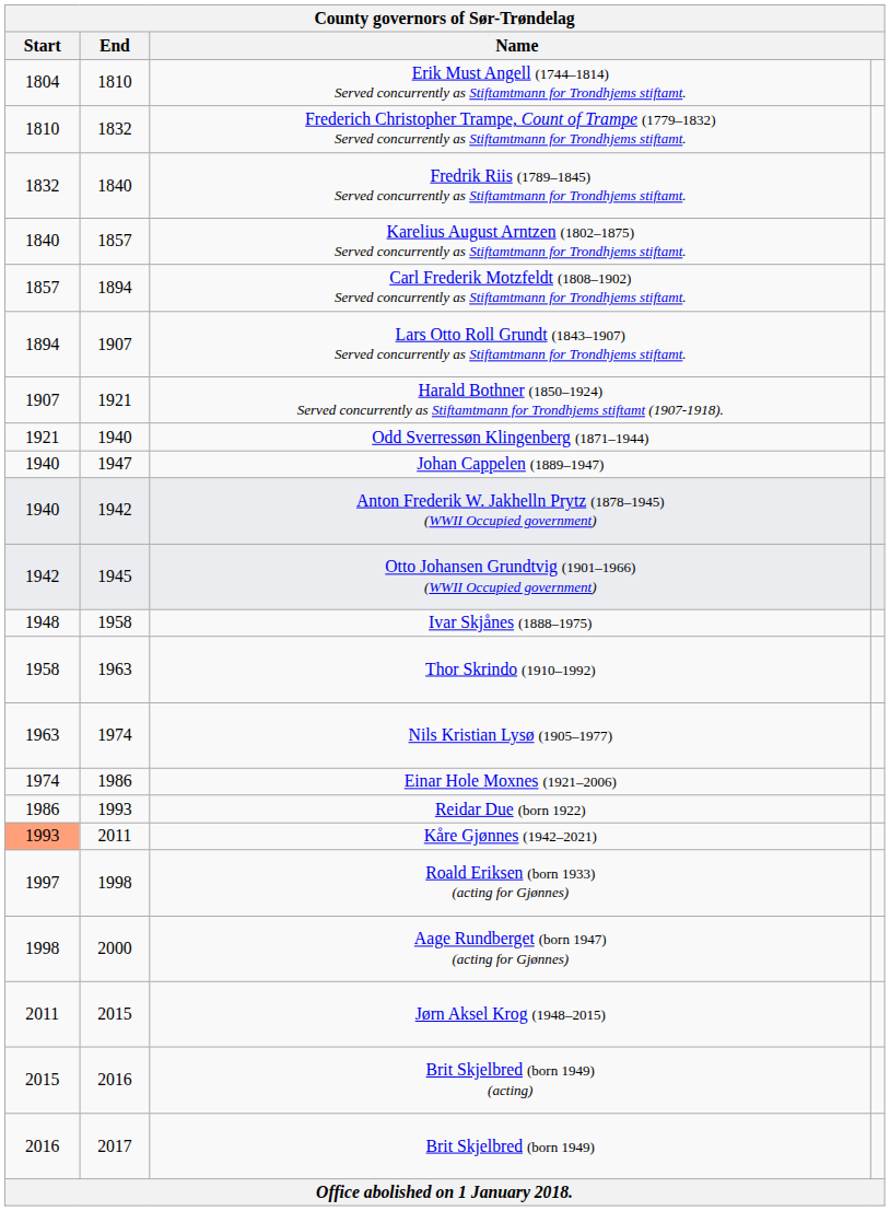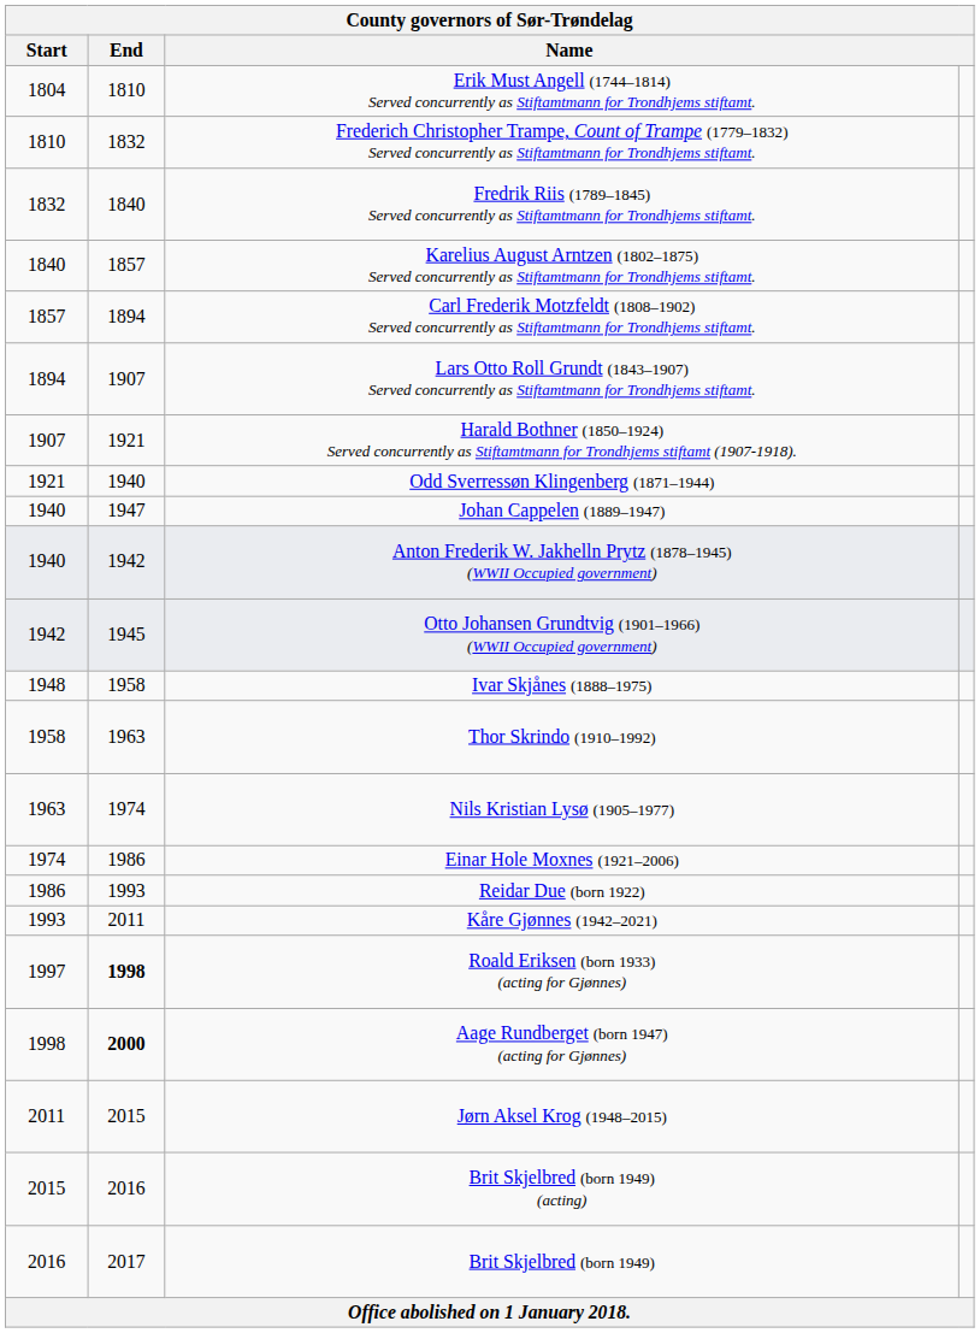Kåre Gjønnes (1942–2021) | Start: lightsalmon background -> no background
Roald Eriksen (born 1933) (acting for Gjønnes) | End: normal -> bold
Aage Rundberget (born 1947) (acting for Gjønnes) | End: normal -> bold
